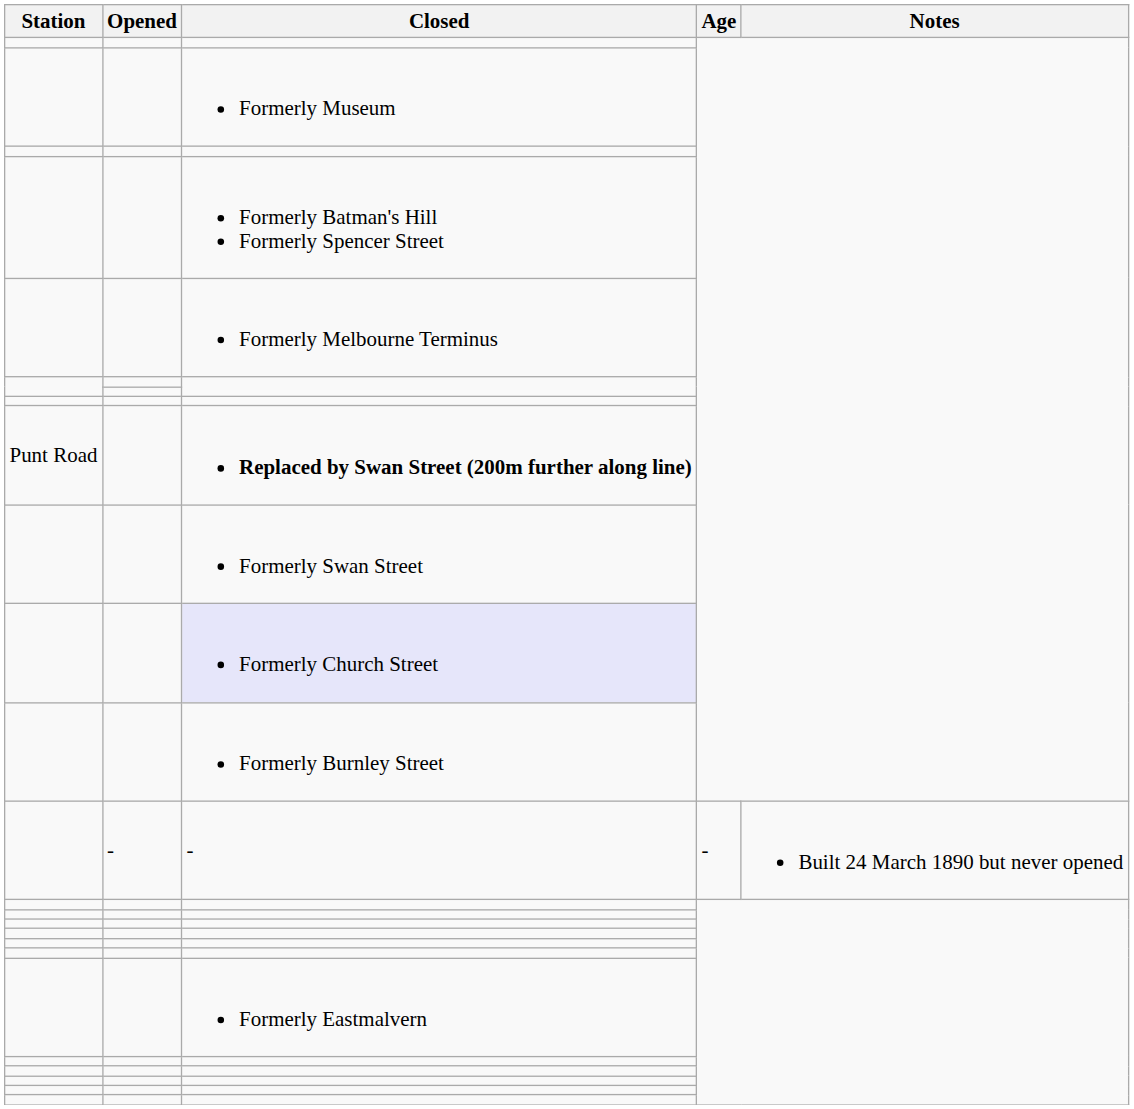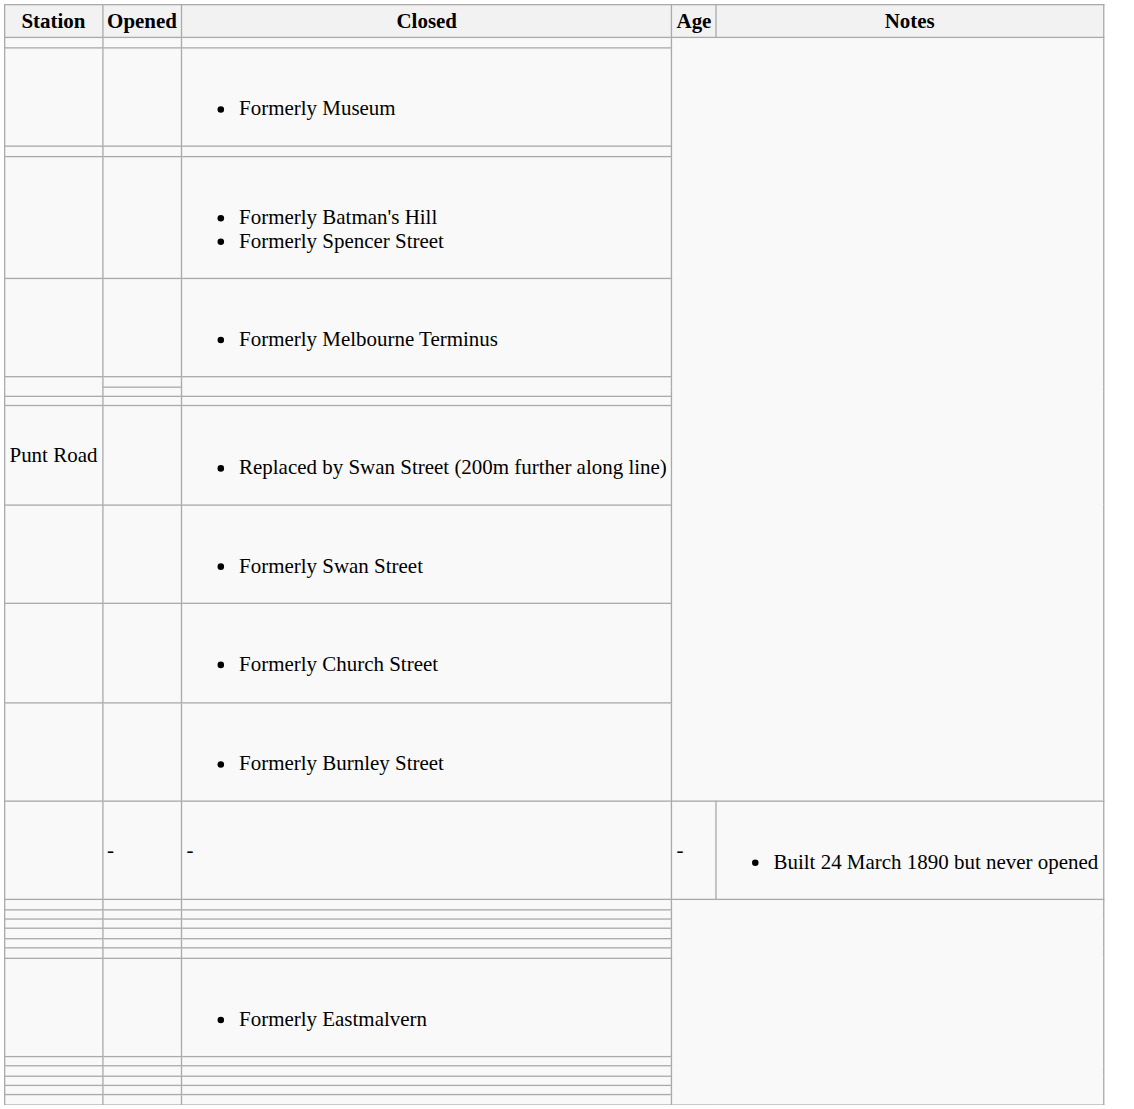Replaced by Swan Street (200m further along line) | Closed: bold -> normal
Formerly Church Street | Closed: lavender background -> no background
